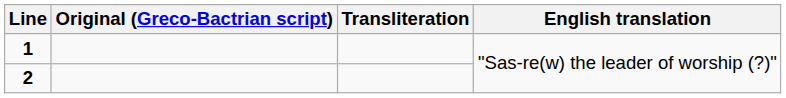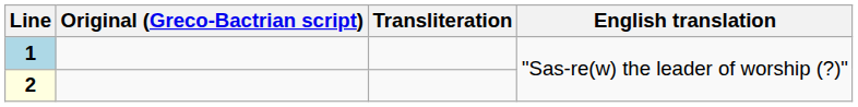1 | Line: no background -> lightblue background
2 | Line: no background -> lightyellow background
